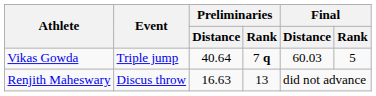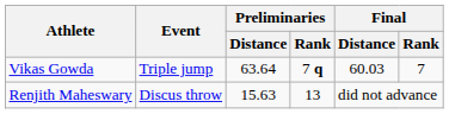Vikas Gowda | Preliminaries / Distance: 40.64 -> 63.64
Vikas Gowda | Final / Rank: 5 -> 7
Renjith Maheswary | Preliminaries / Distance: 16.63 -> 15.63
